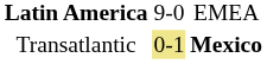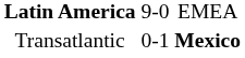Transatlantic | column 2: khaki background -> no background
